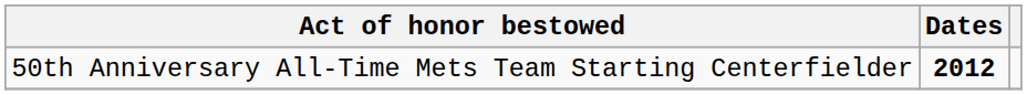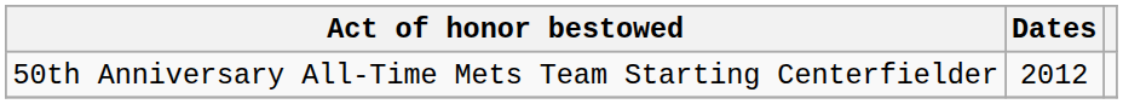row 2 | Dates: bold -> normal
